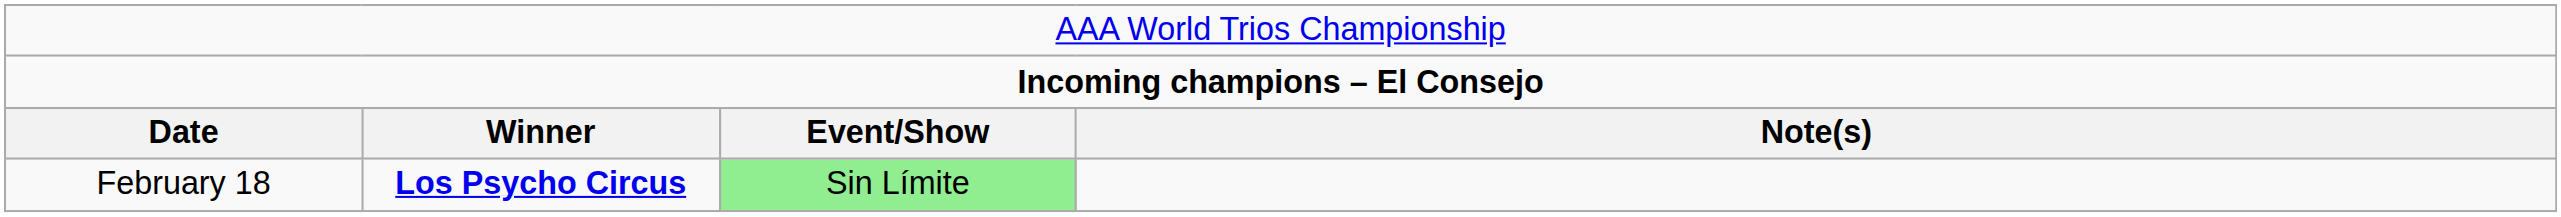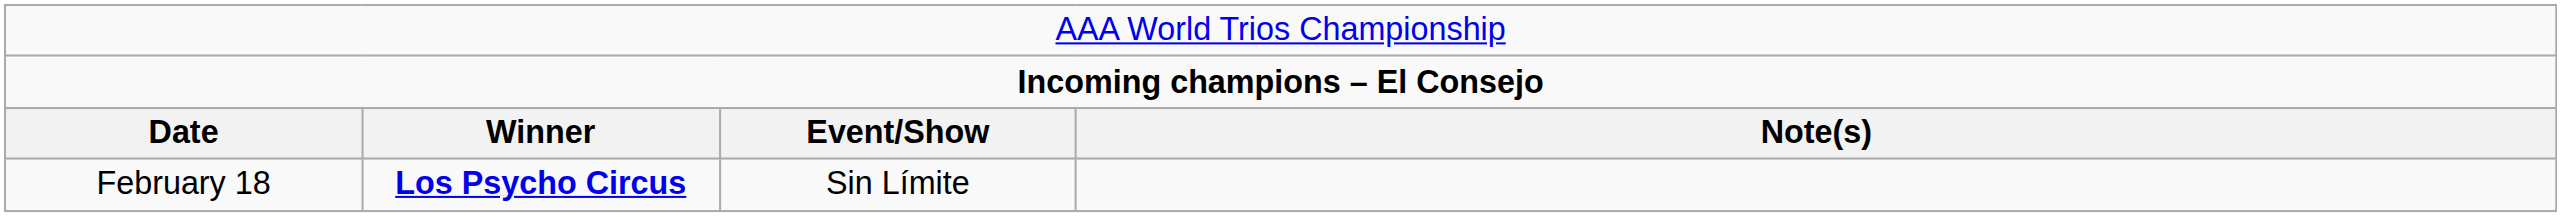February 18 | column 3: lightgreen background -> no background
